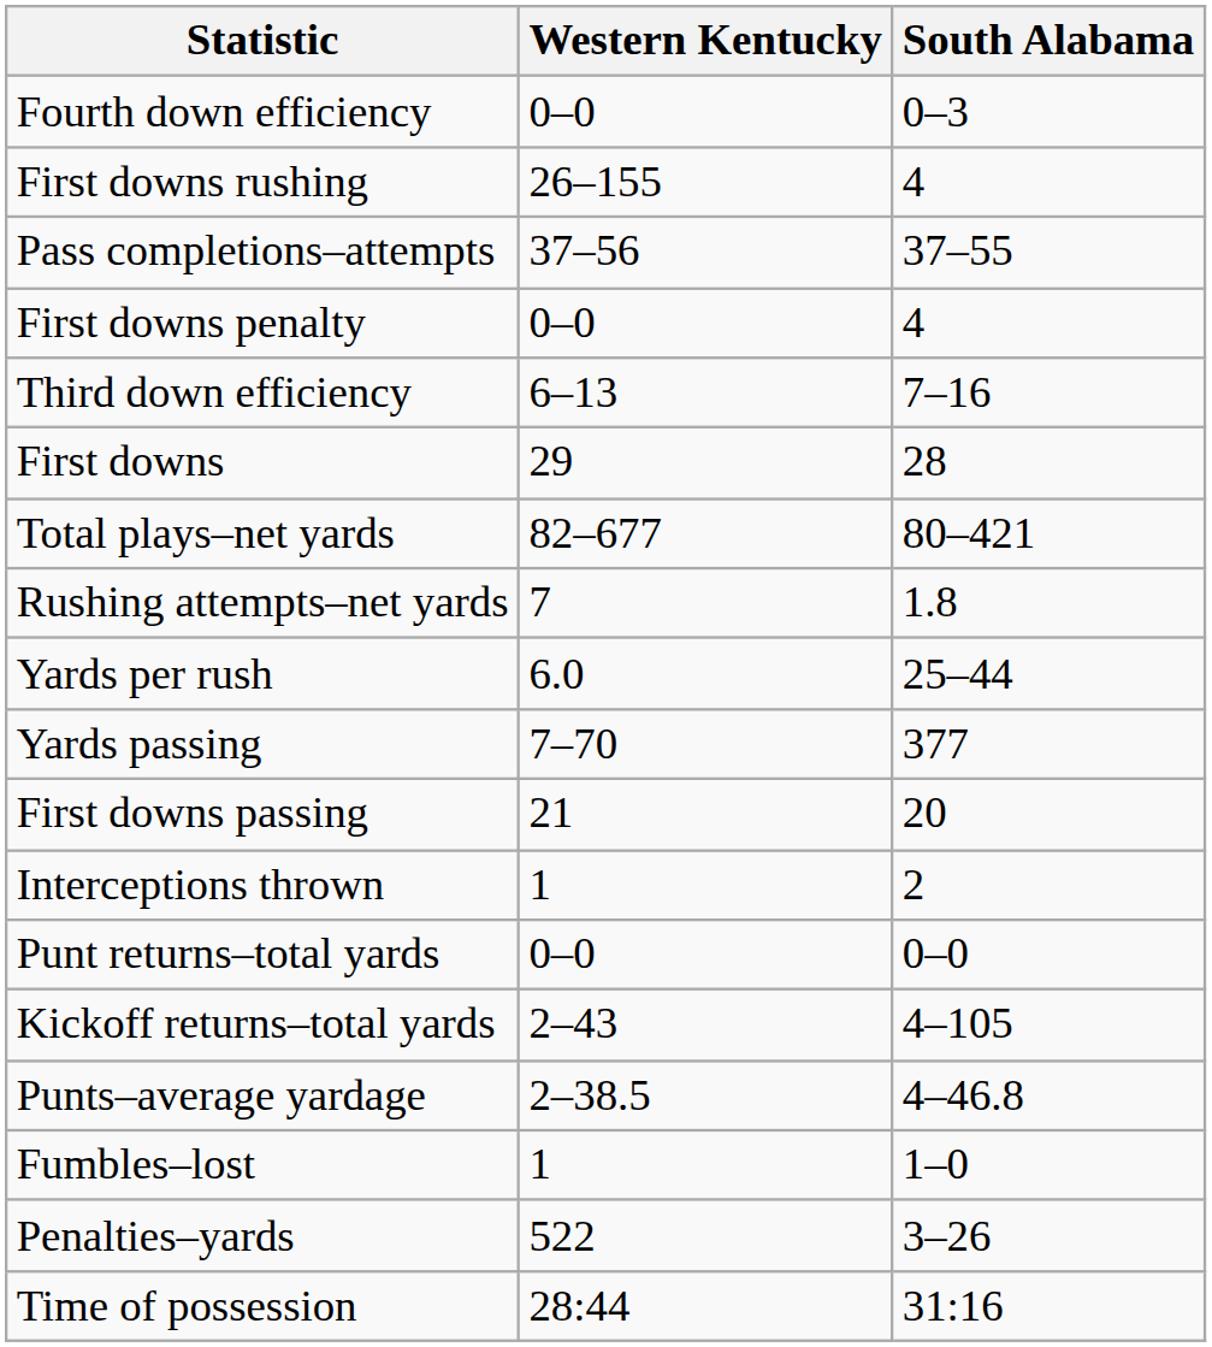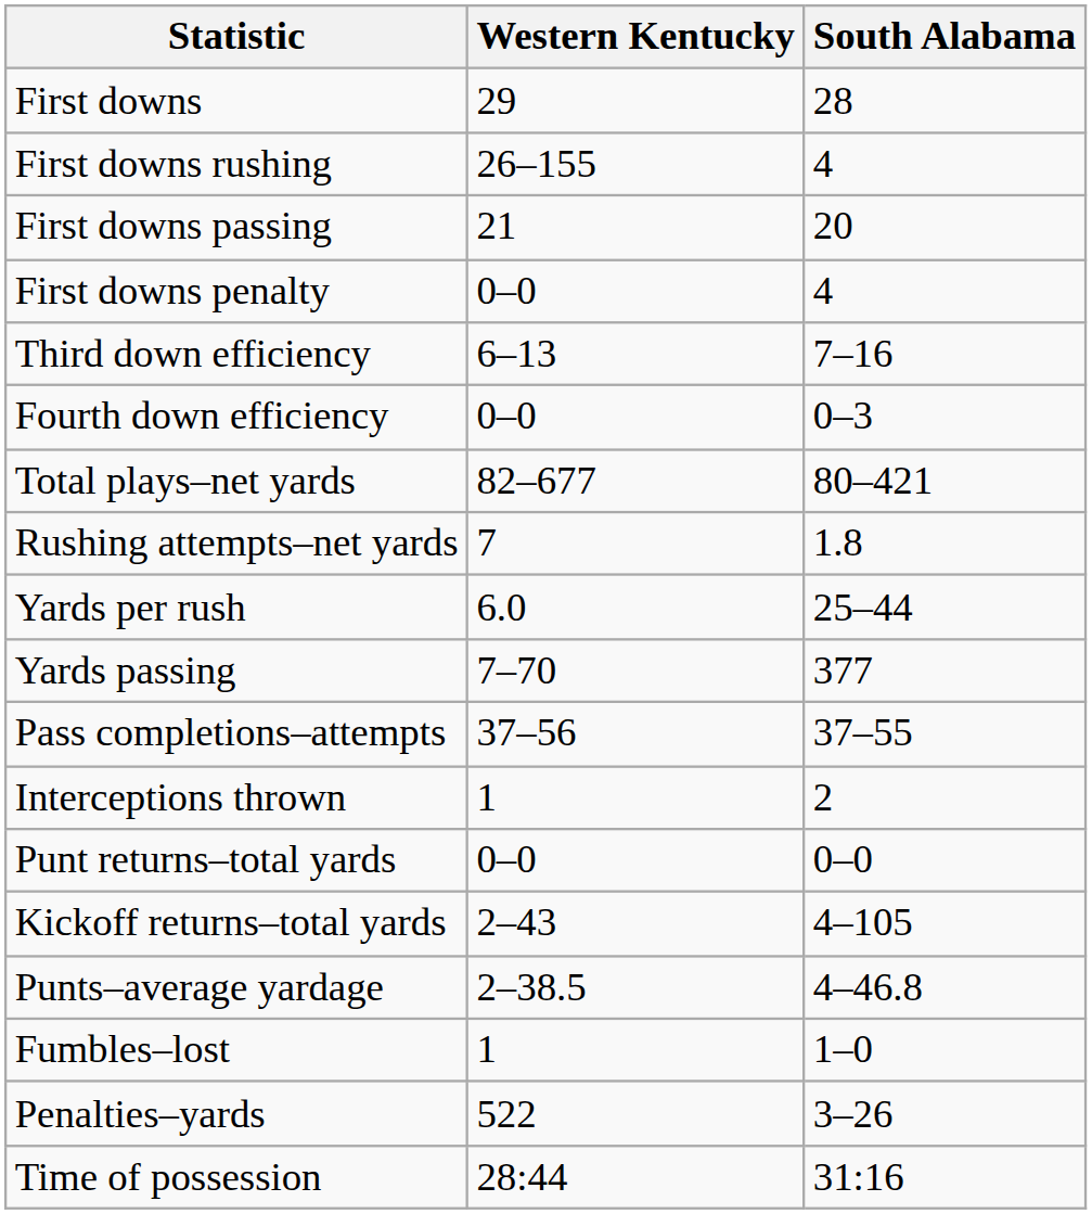rows swapped: First downs <-> Fourth down efficiency
rows swapped: First downs passing <-> Pass completions–attempts
